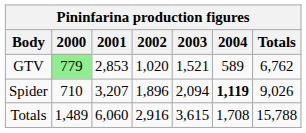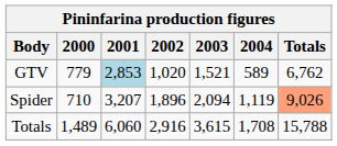GTV | 2000: lightgreen background -> no background
GTV | 2001: no background -> lightblue background
Spider | 2004: bold -> normal
Spider | Totals: no background -> lightsalmon background
